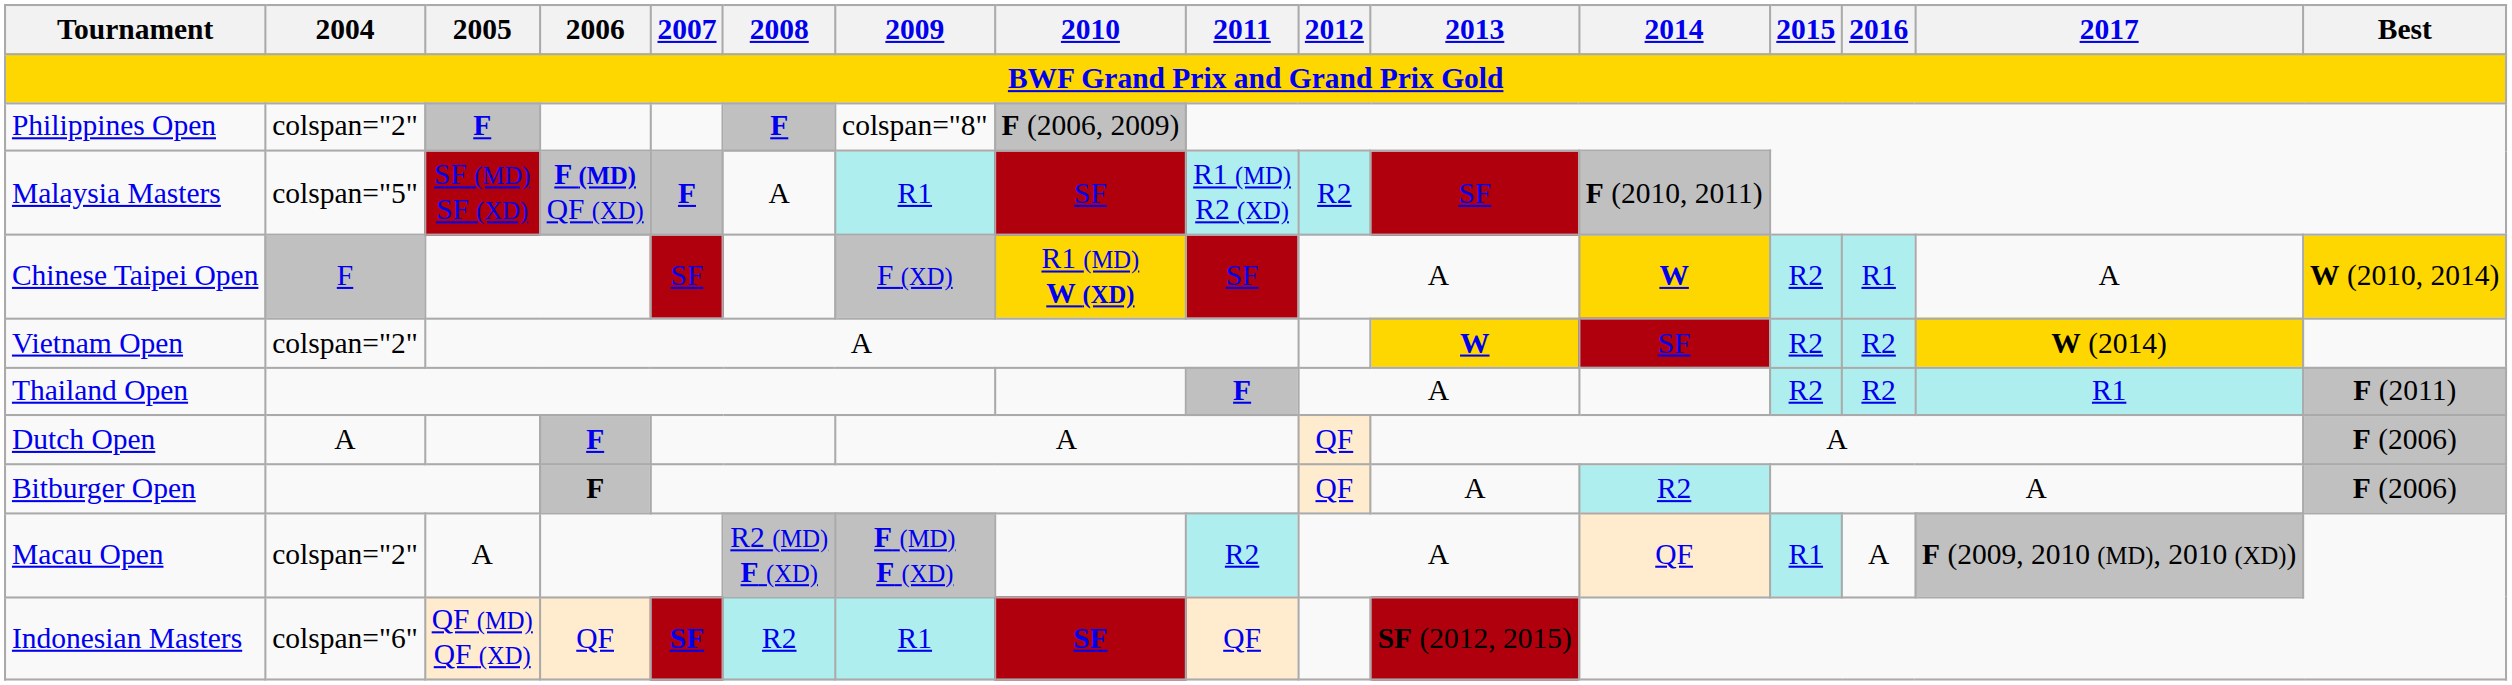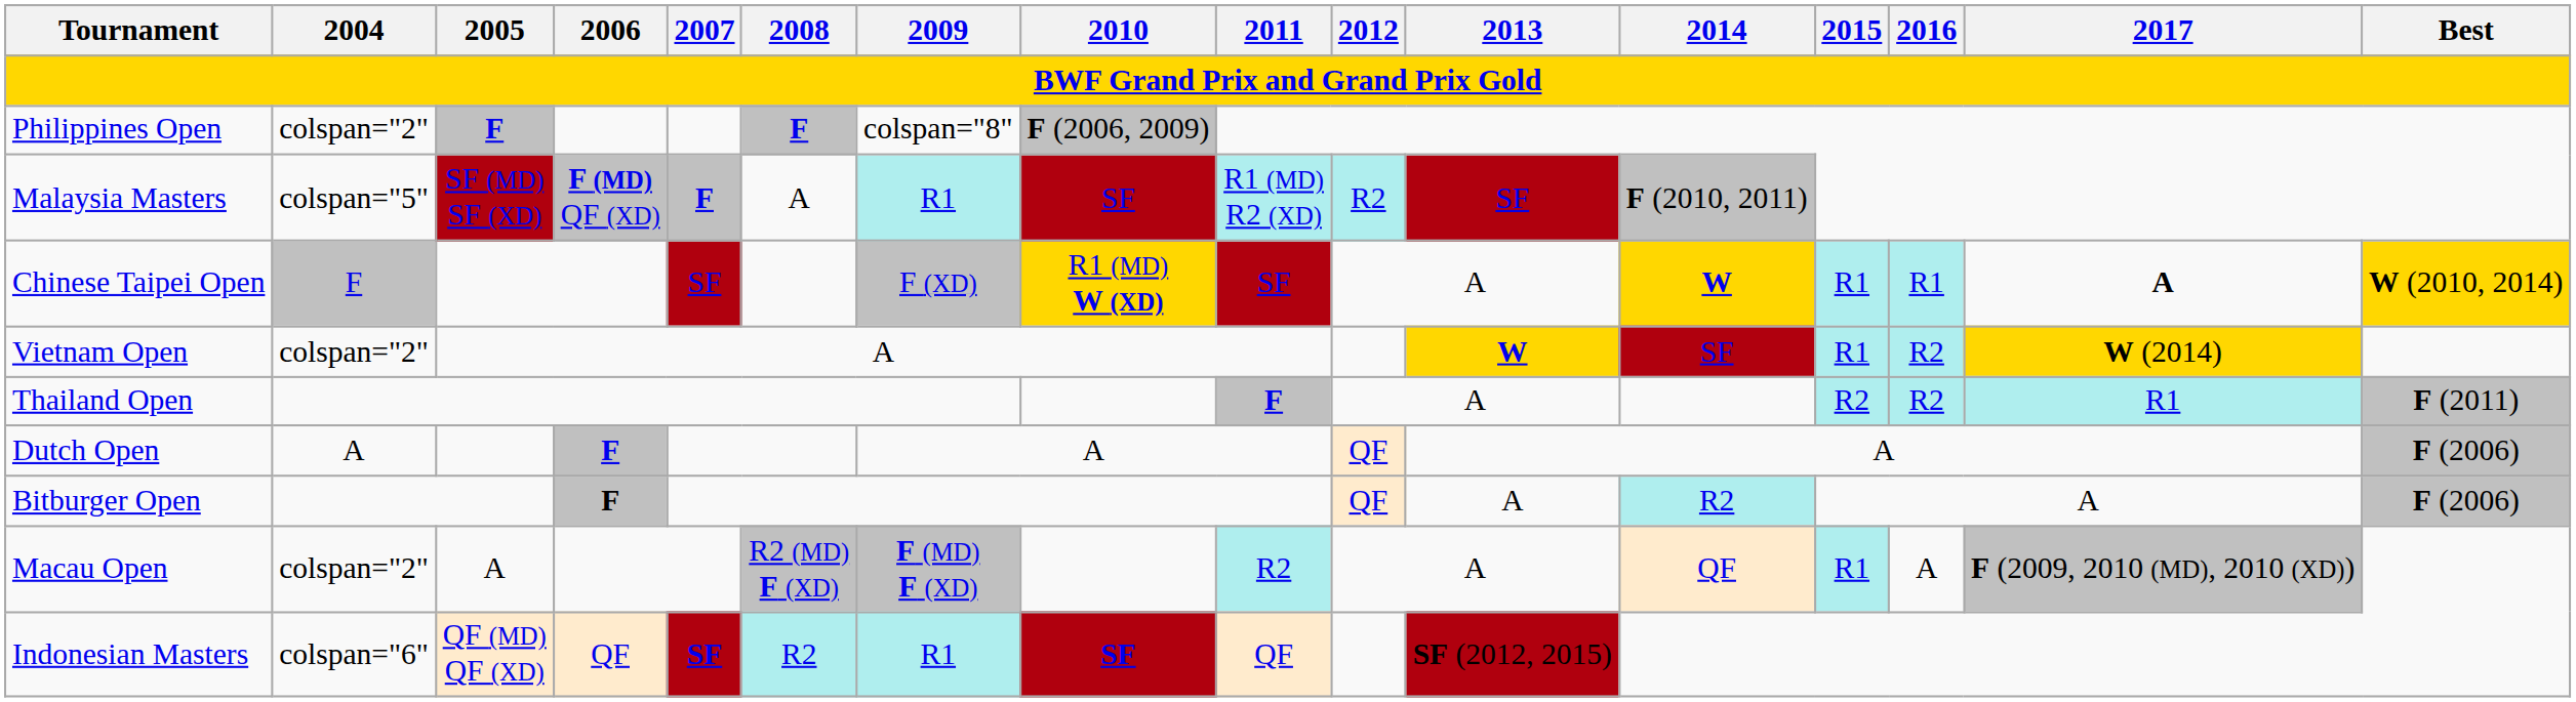Chinese Taipei Open | 2015: R2 -> R1
Chinese Taipei Open | 2017: normal -> bold
Vietnam Open | 2015: R2 -> R1
